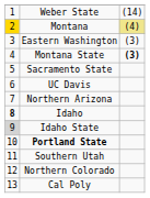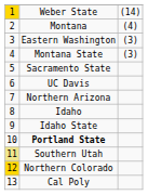Weber State | column 1: no background -> gold background
Montana | column 1: gold background -> no background
Montana | column 3: khaki background -> no background
Montana State | column 3: bold -> normal
Idaho | column 1: bold -> normal
Idaho State | column 1: lightgrey background -> no background
Southern Utah | column 1: no background -> khaki background
Northern Colorado | column 1: no background -> gold background
